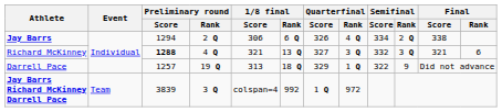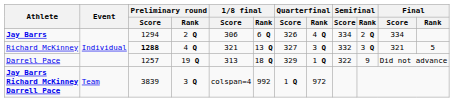Jay Barrs | Final / Score: 338 -> 334
Richard McKinney | Final / Rank: 6 -> 5
